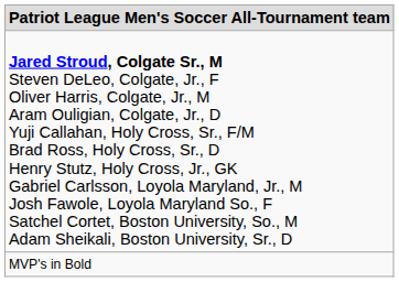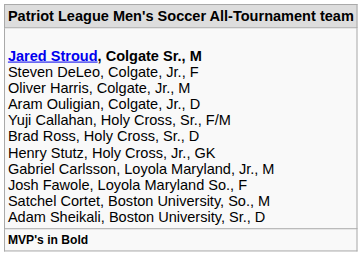MVP's in Bold | column 1: normal -> bold
